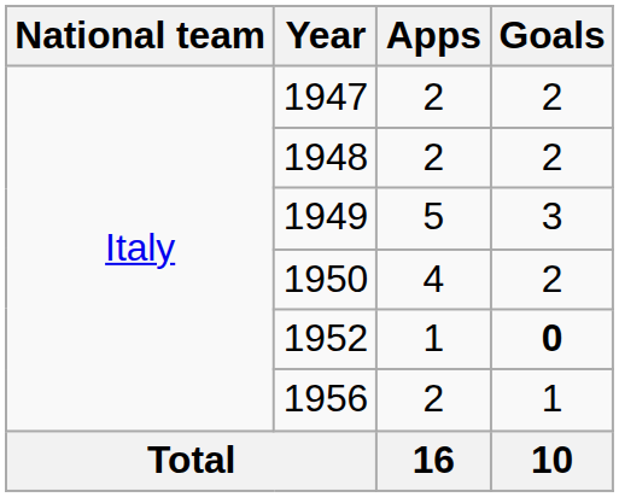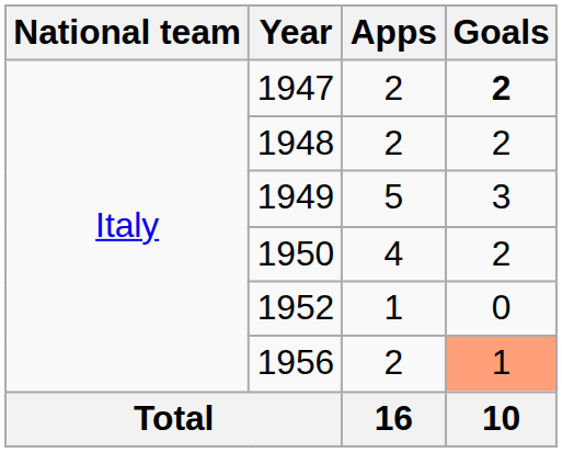1947 | Goals: normal -> bold
1952 | Goals: bold -> normal
1956 | Goals: no background -> lightsalmon background
